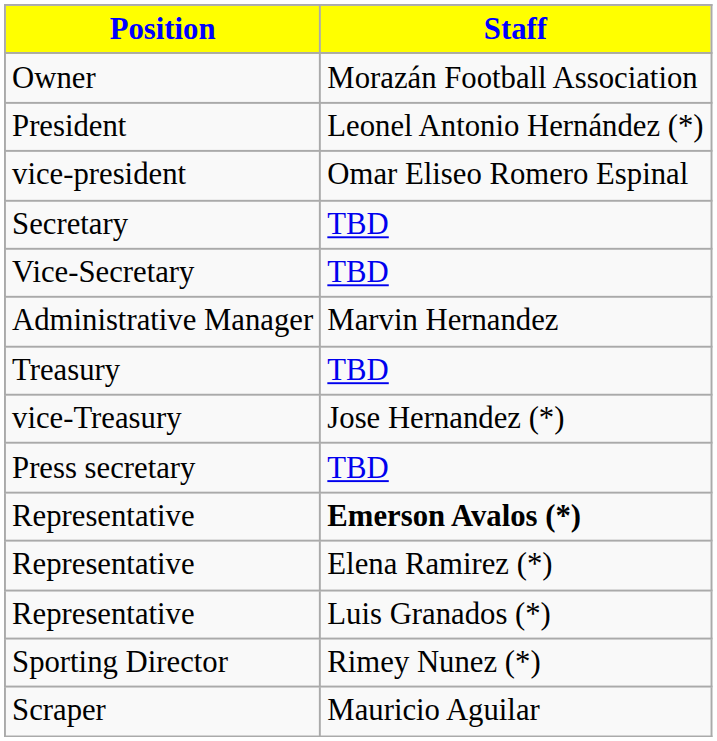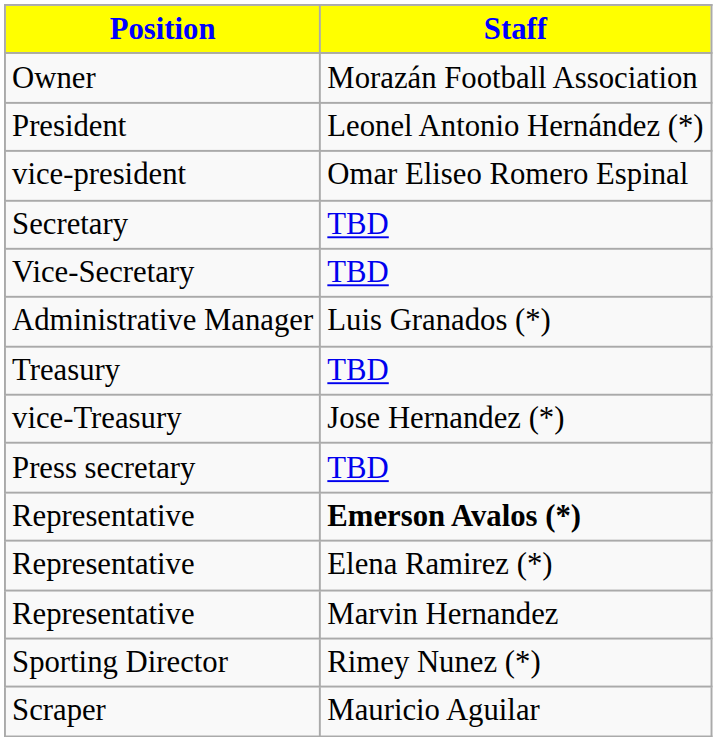row 7 | Staff: Marvin Hernandez -> Luis Granados (*)
row 13 | Staff: Luis Granados (*) -> Marvin Hernandez
